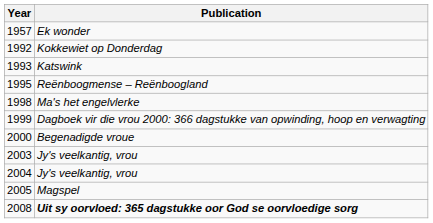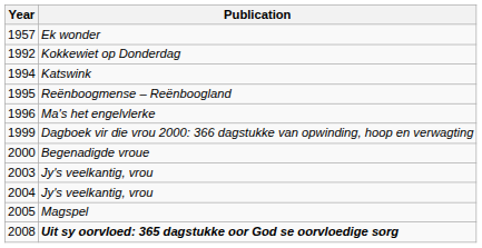row 4 | Year: 1993 -> 1994
row 6 | Year: 1998 -> 1996
